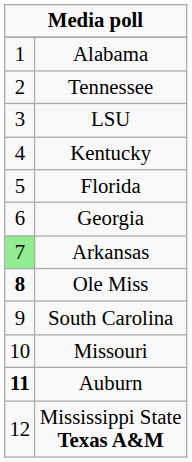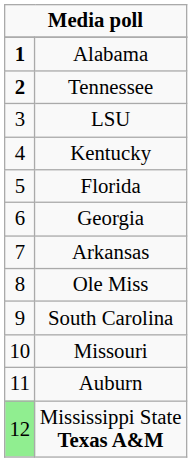Alabama | column 1: normal -> bold
Tennessee | column 1: normal -> bold
Arkansas | column 1: lightgreen background -> no background
Ole Miss | column 1: bold -> normal
Auburn | column 1: bold -> normal
Mississippi State Texas A&M | column 1: no background -> lightgreen background
